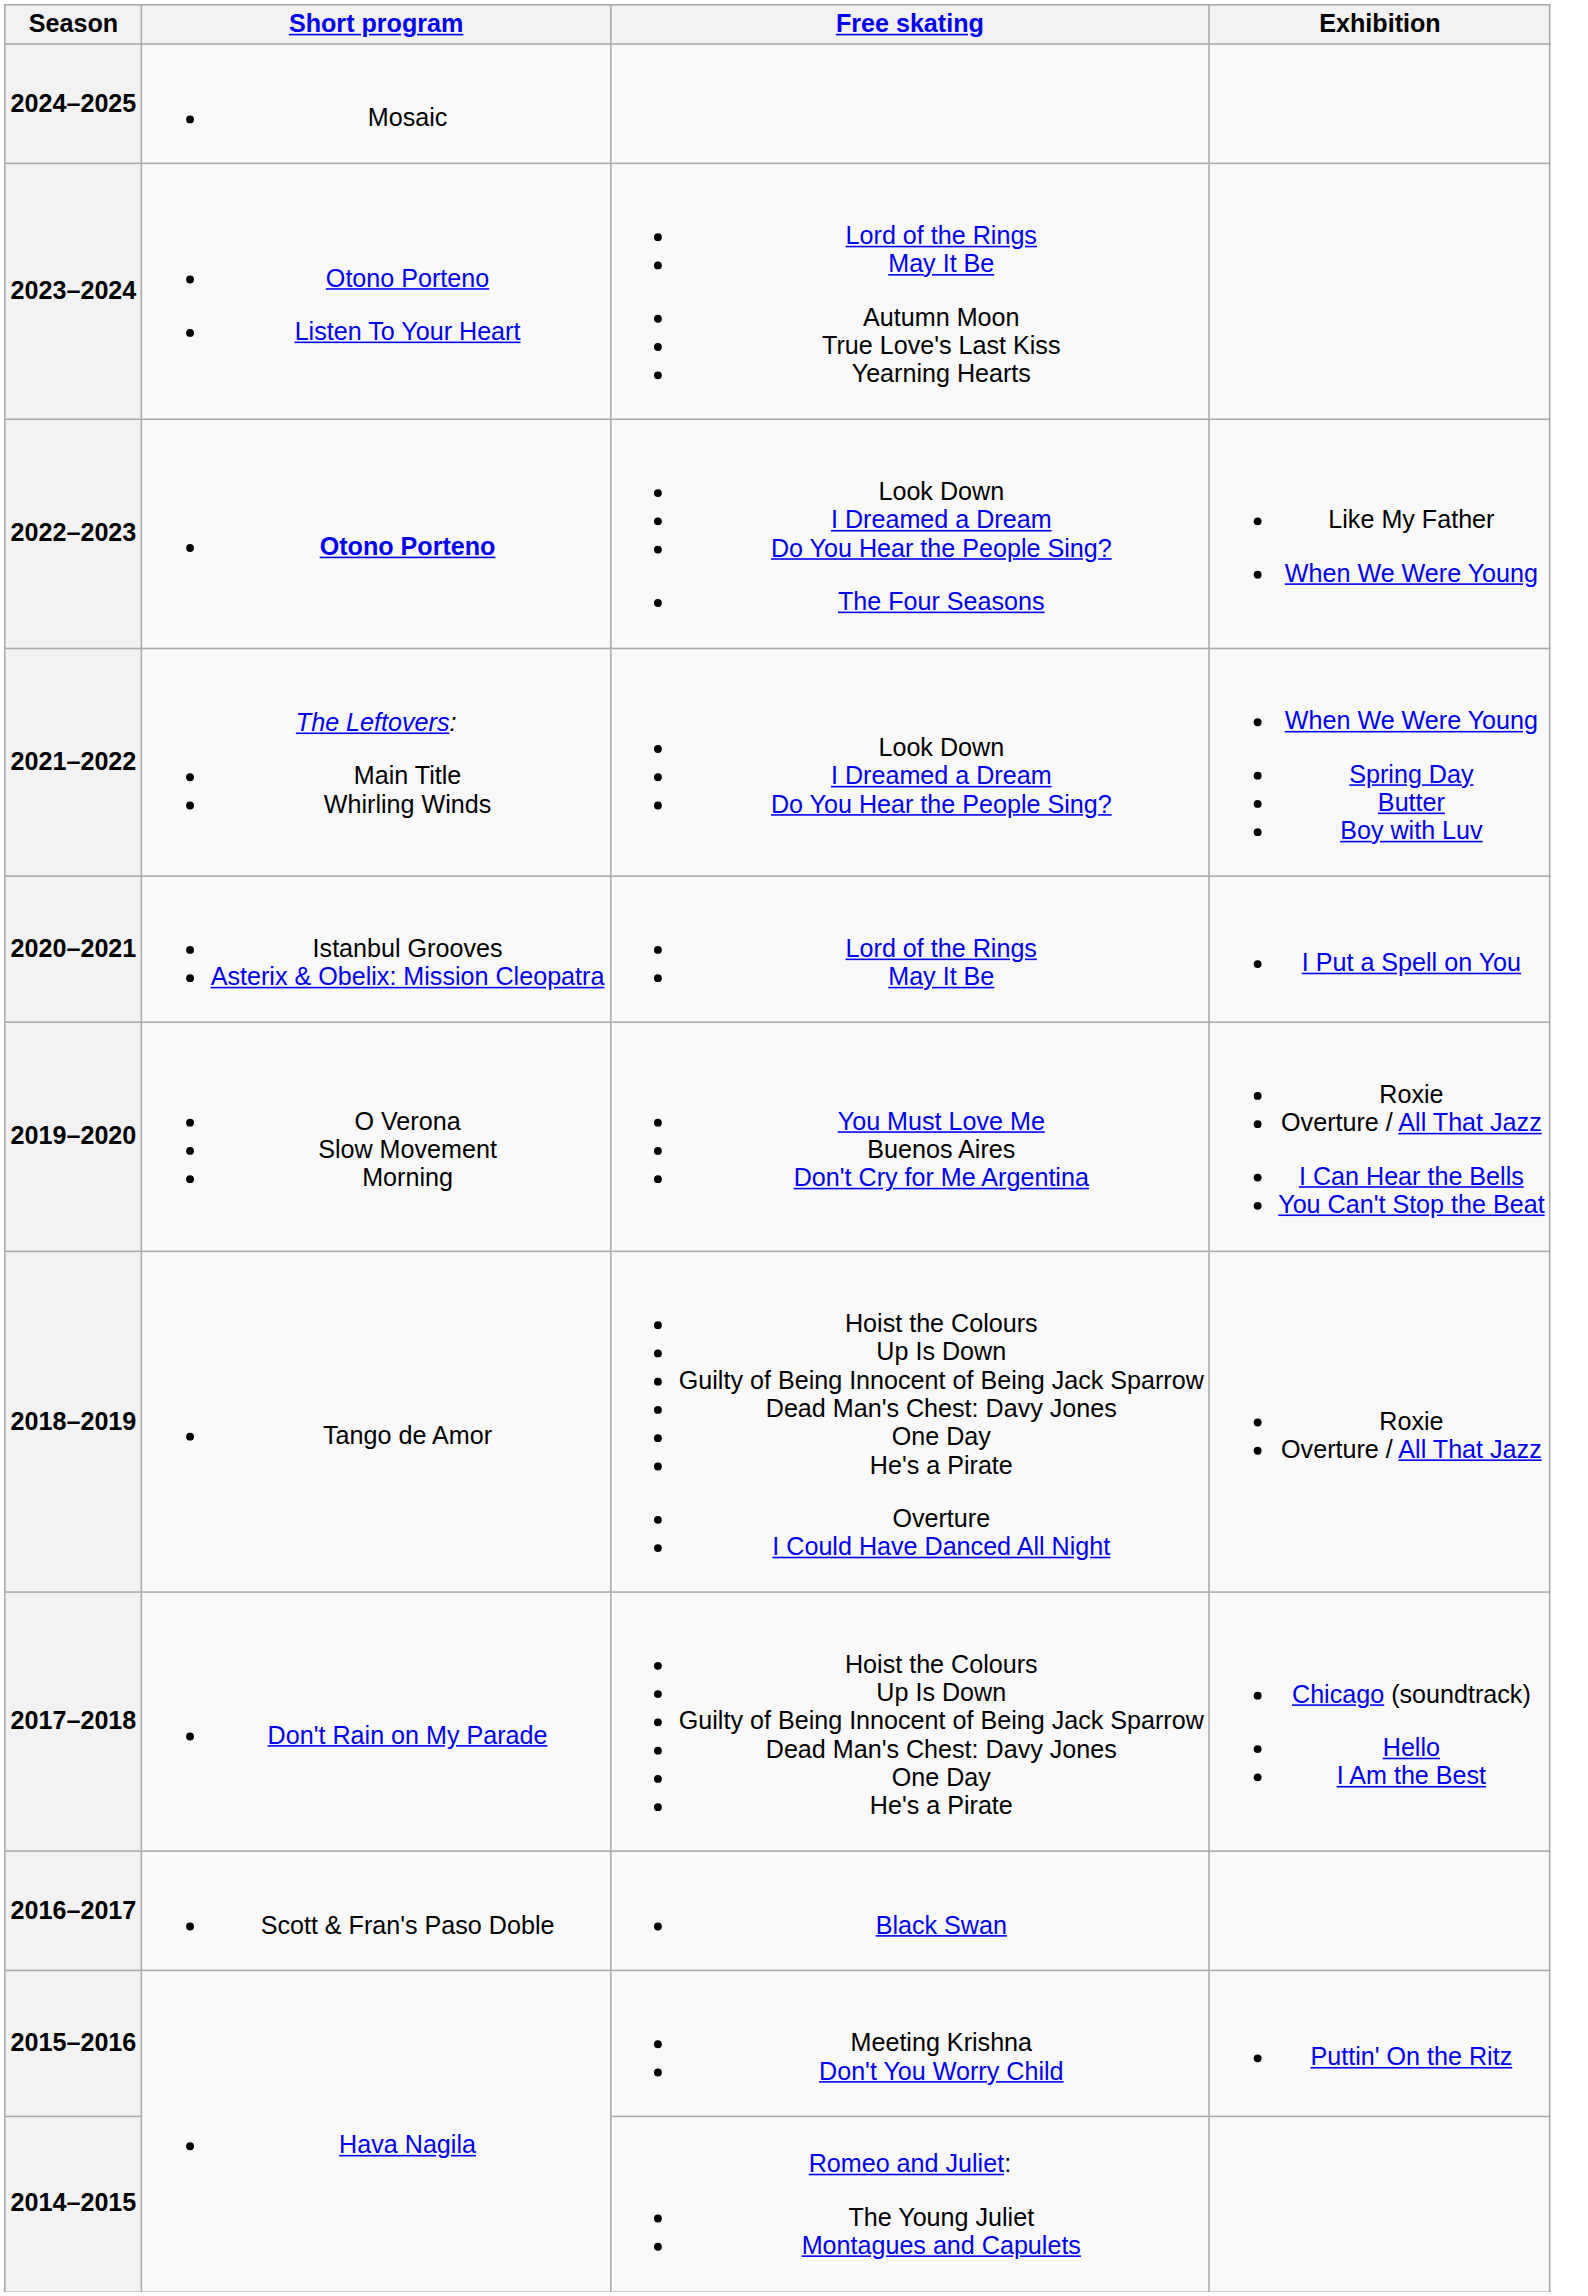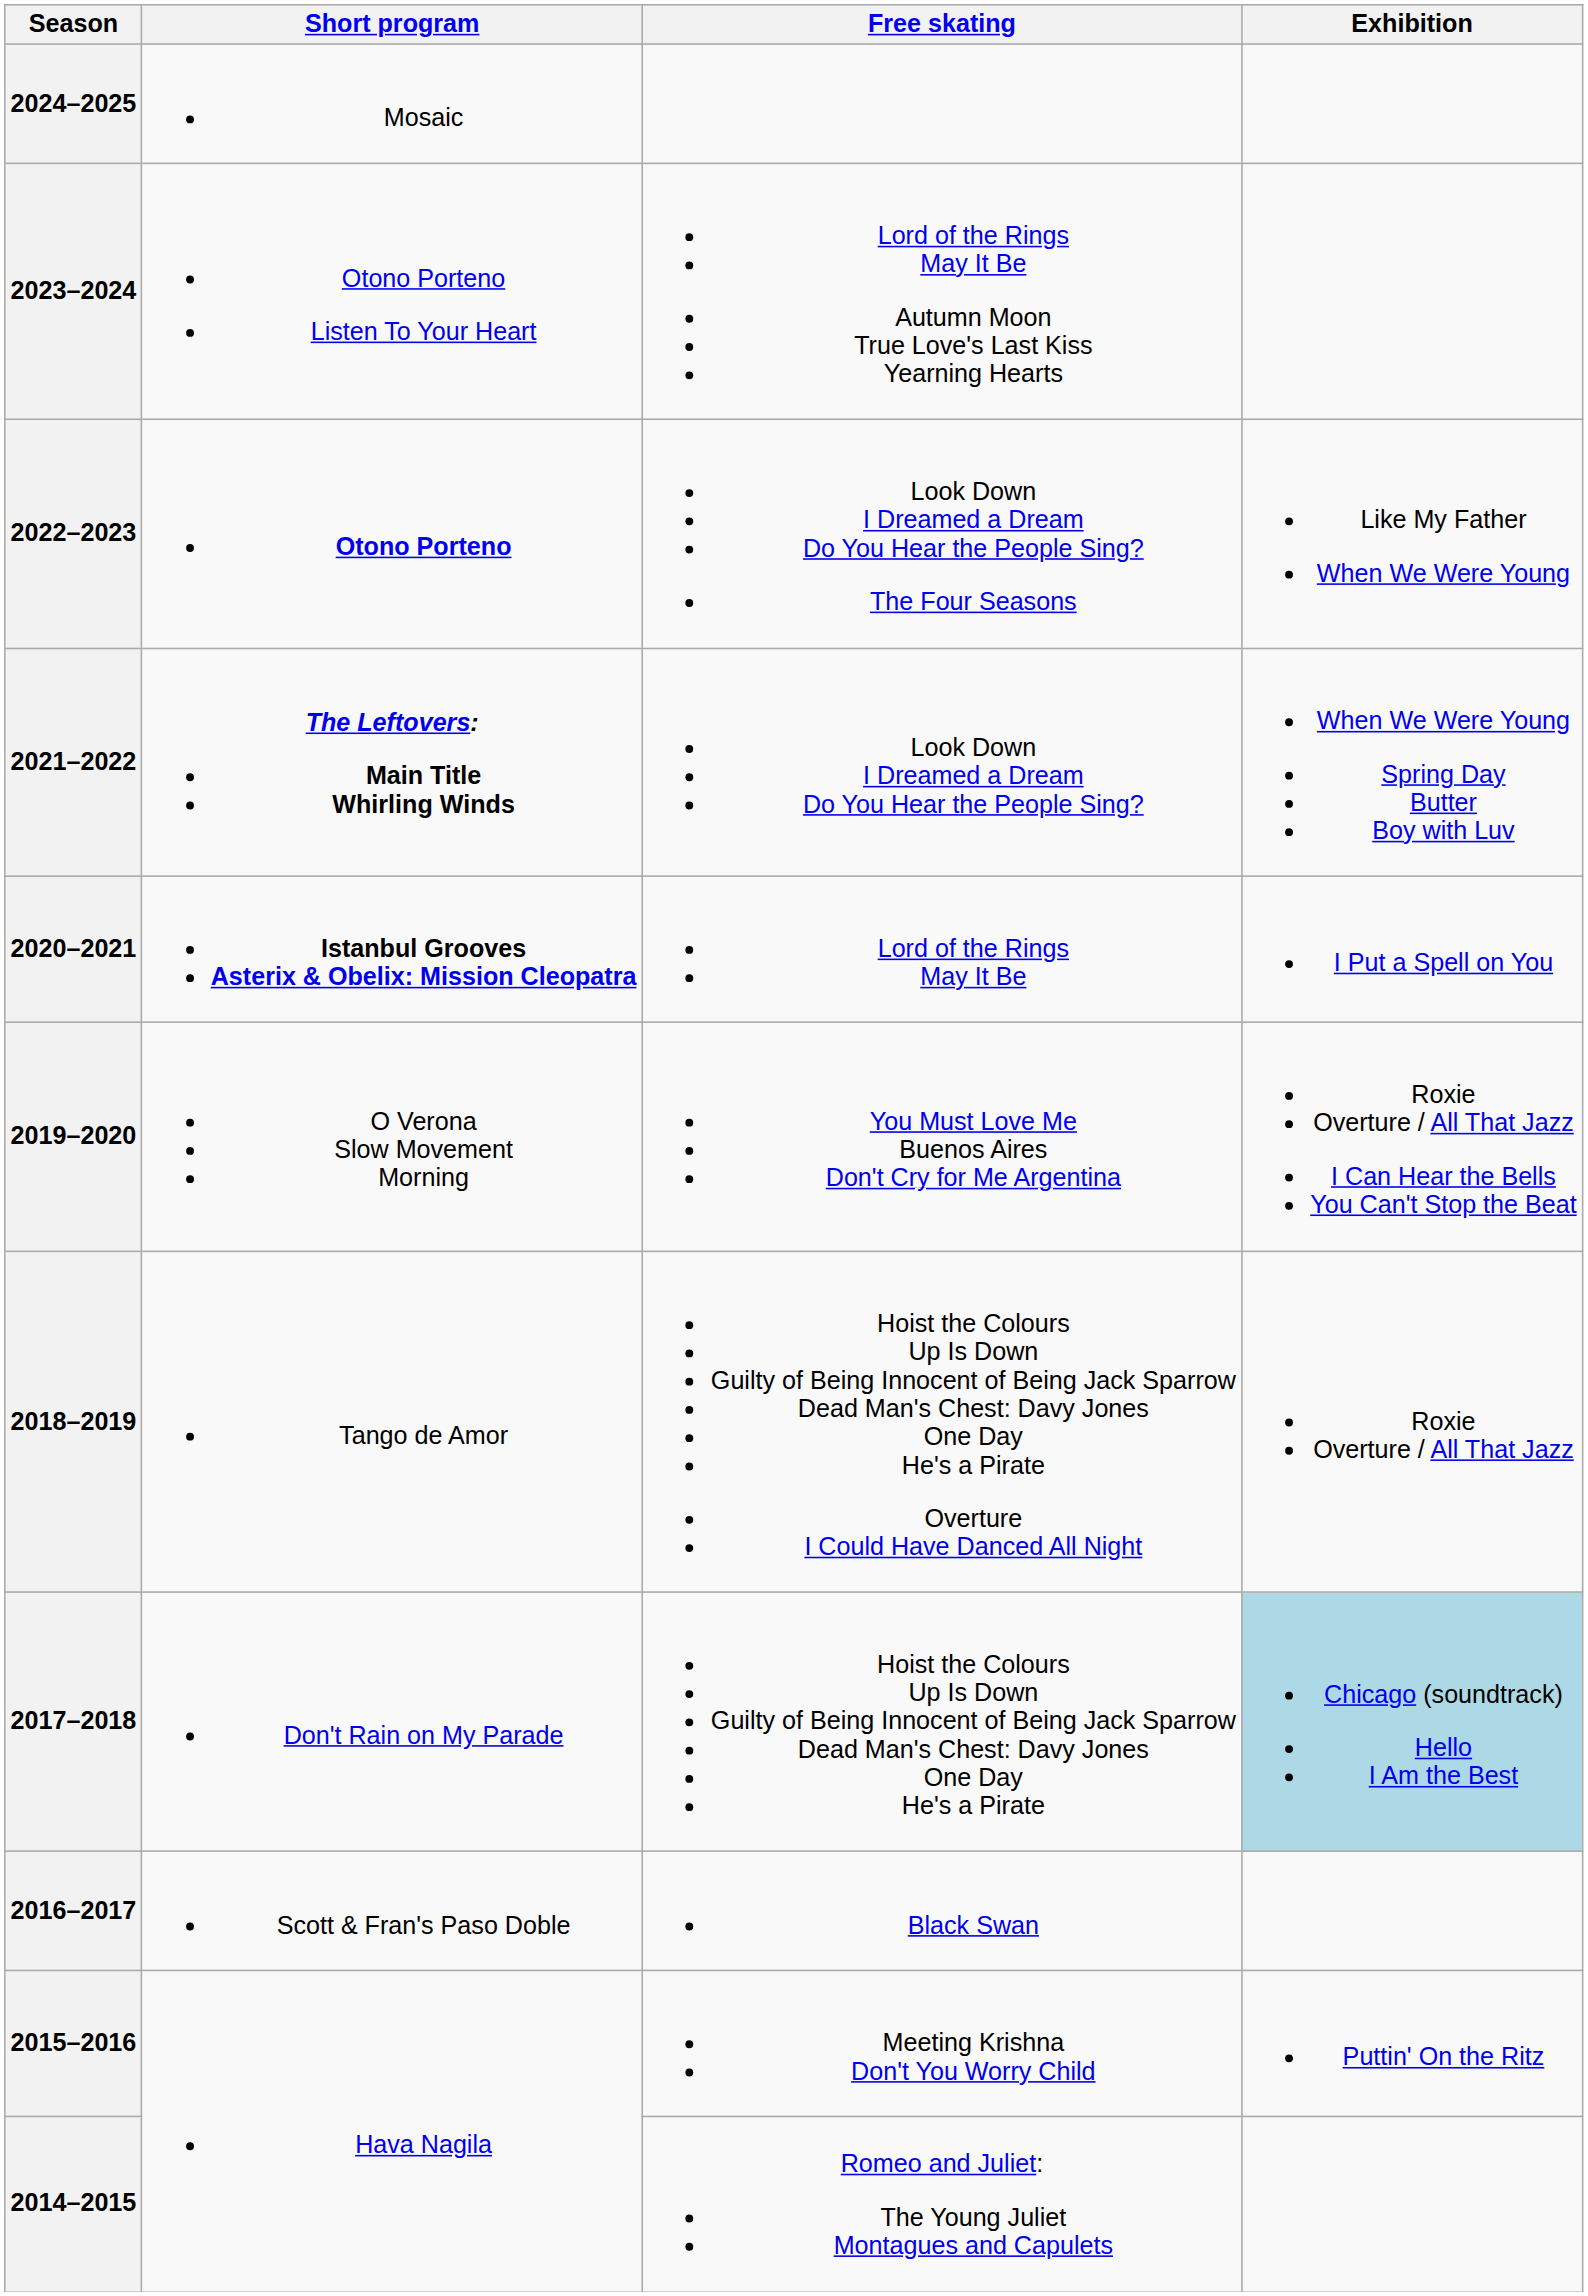2021–2022 | Short program: normal -> bold
2020–2021 | Short program: normal -> bold
2017–2018 | Exhibition: no background -> lightblue background
